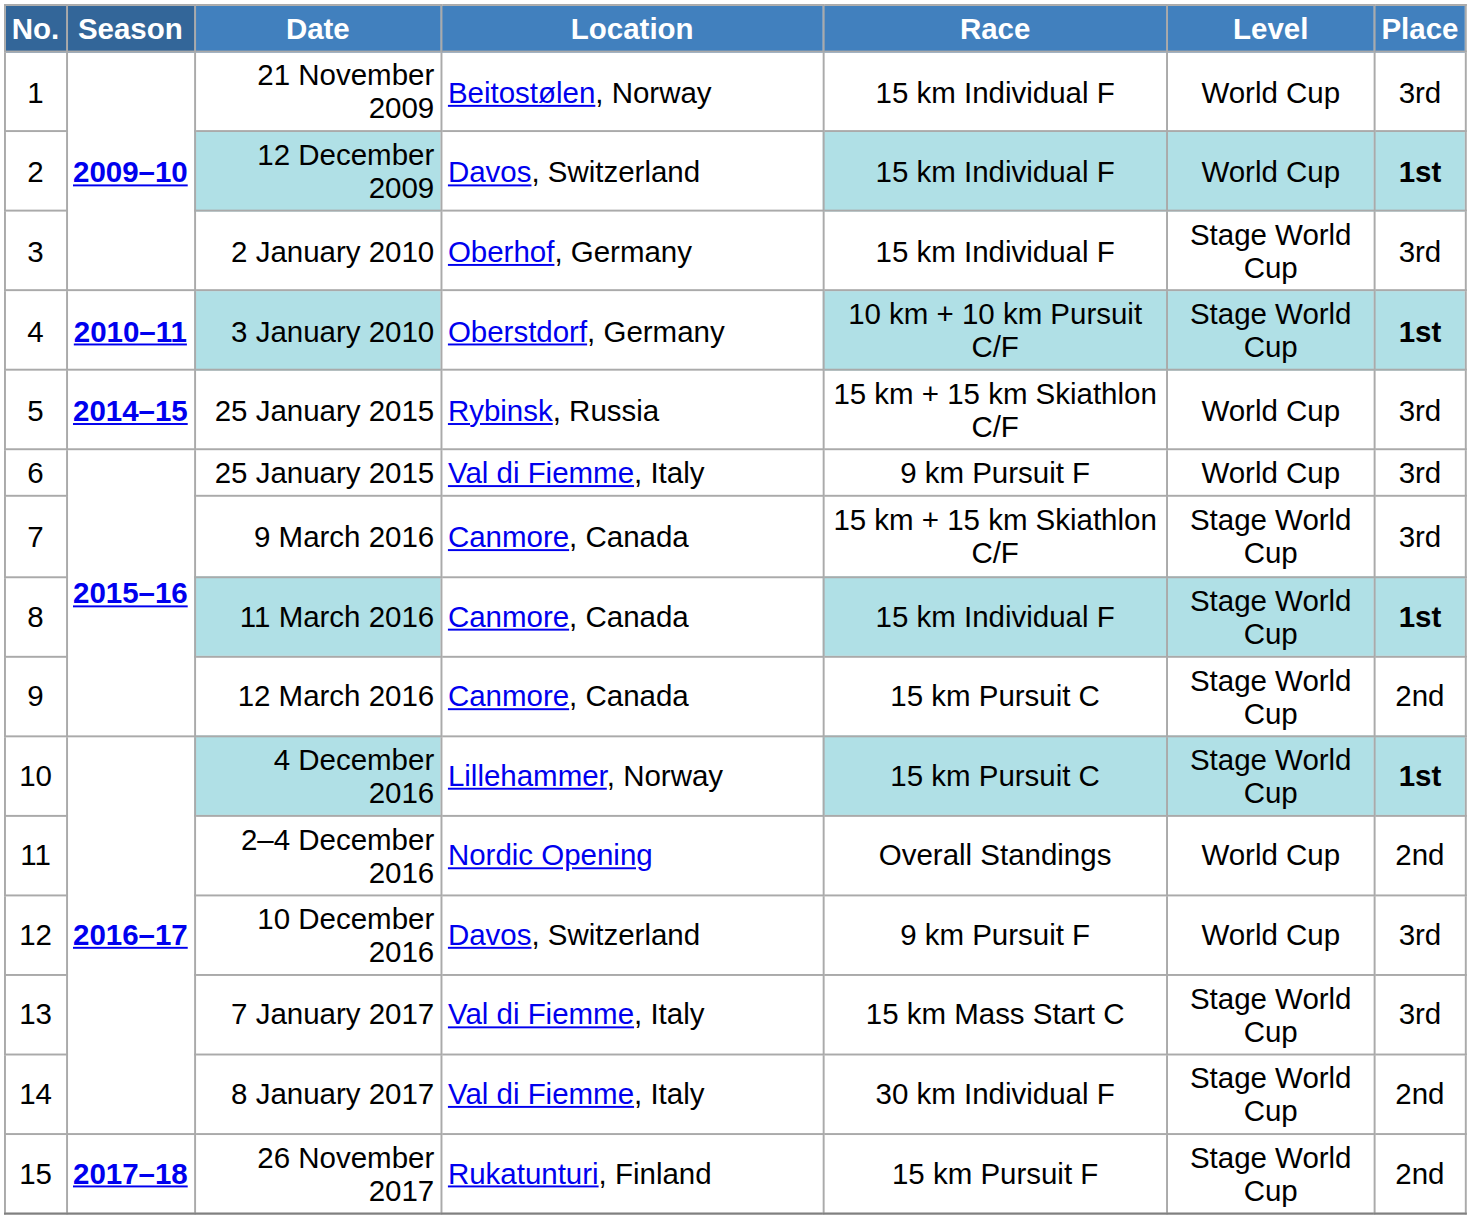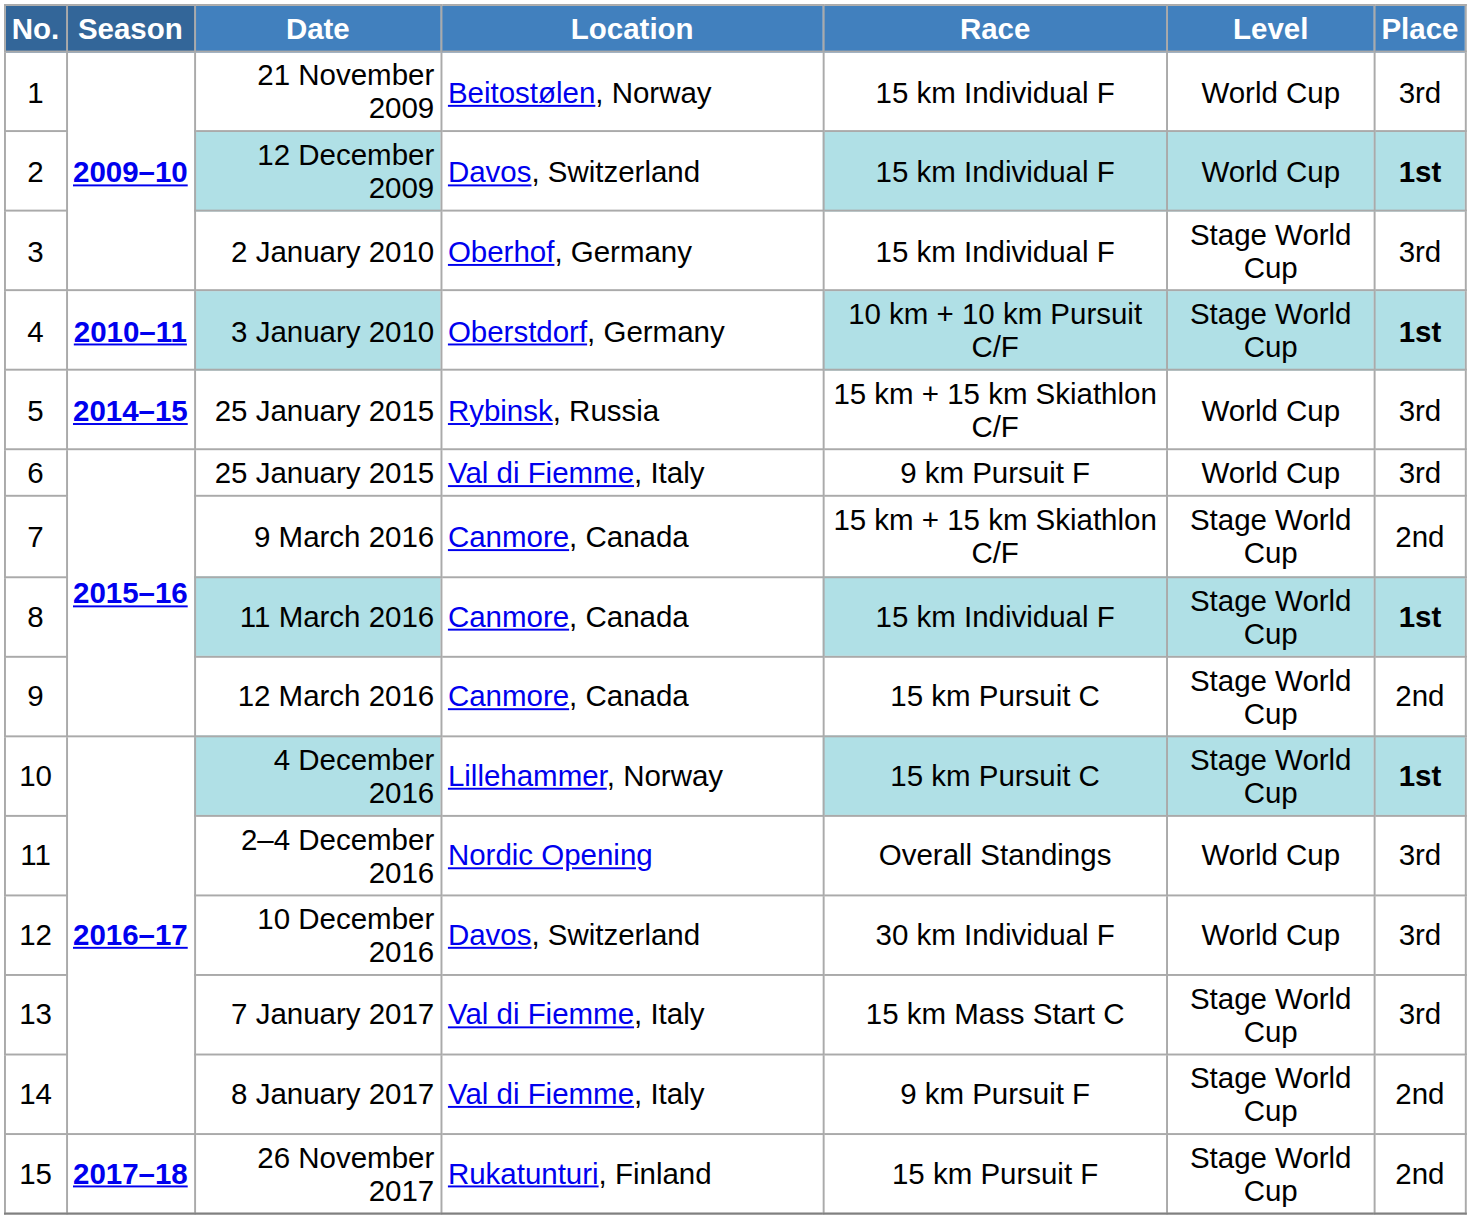9 March 2016 | Place: 3rd -> 2nd
2–4 December 2016 | Place: 2nd -> 3rd
10 December 2016 | Race: 9 km Pursuit F -> 30 km Individual F
8 January 2017 | Race: 30 km Individual F -> 9 km Pursuit F
